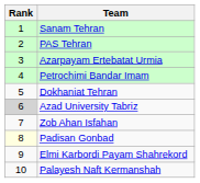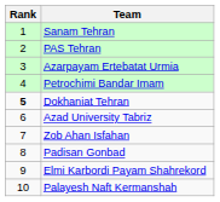Dokhaniat Tehran | Rank: normal -> bold
Azad University Tabriz | Rank: lightgrey background -> no background
Padisan Gonbad | Rank: lightyellow background -> no background
